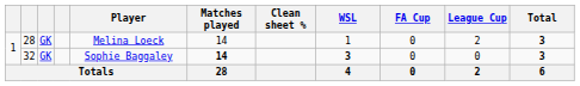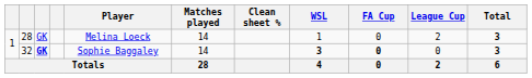32 | column 3: normal -> bold
32 | Matches played: bold -> normal
32 | FA Cup: normal -> bold
